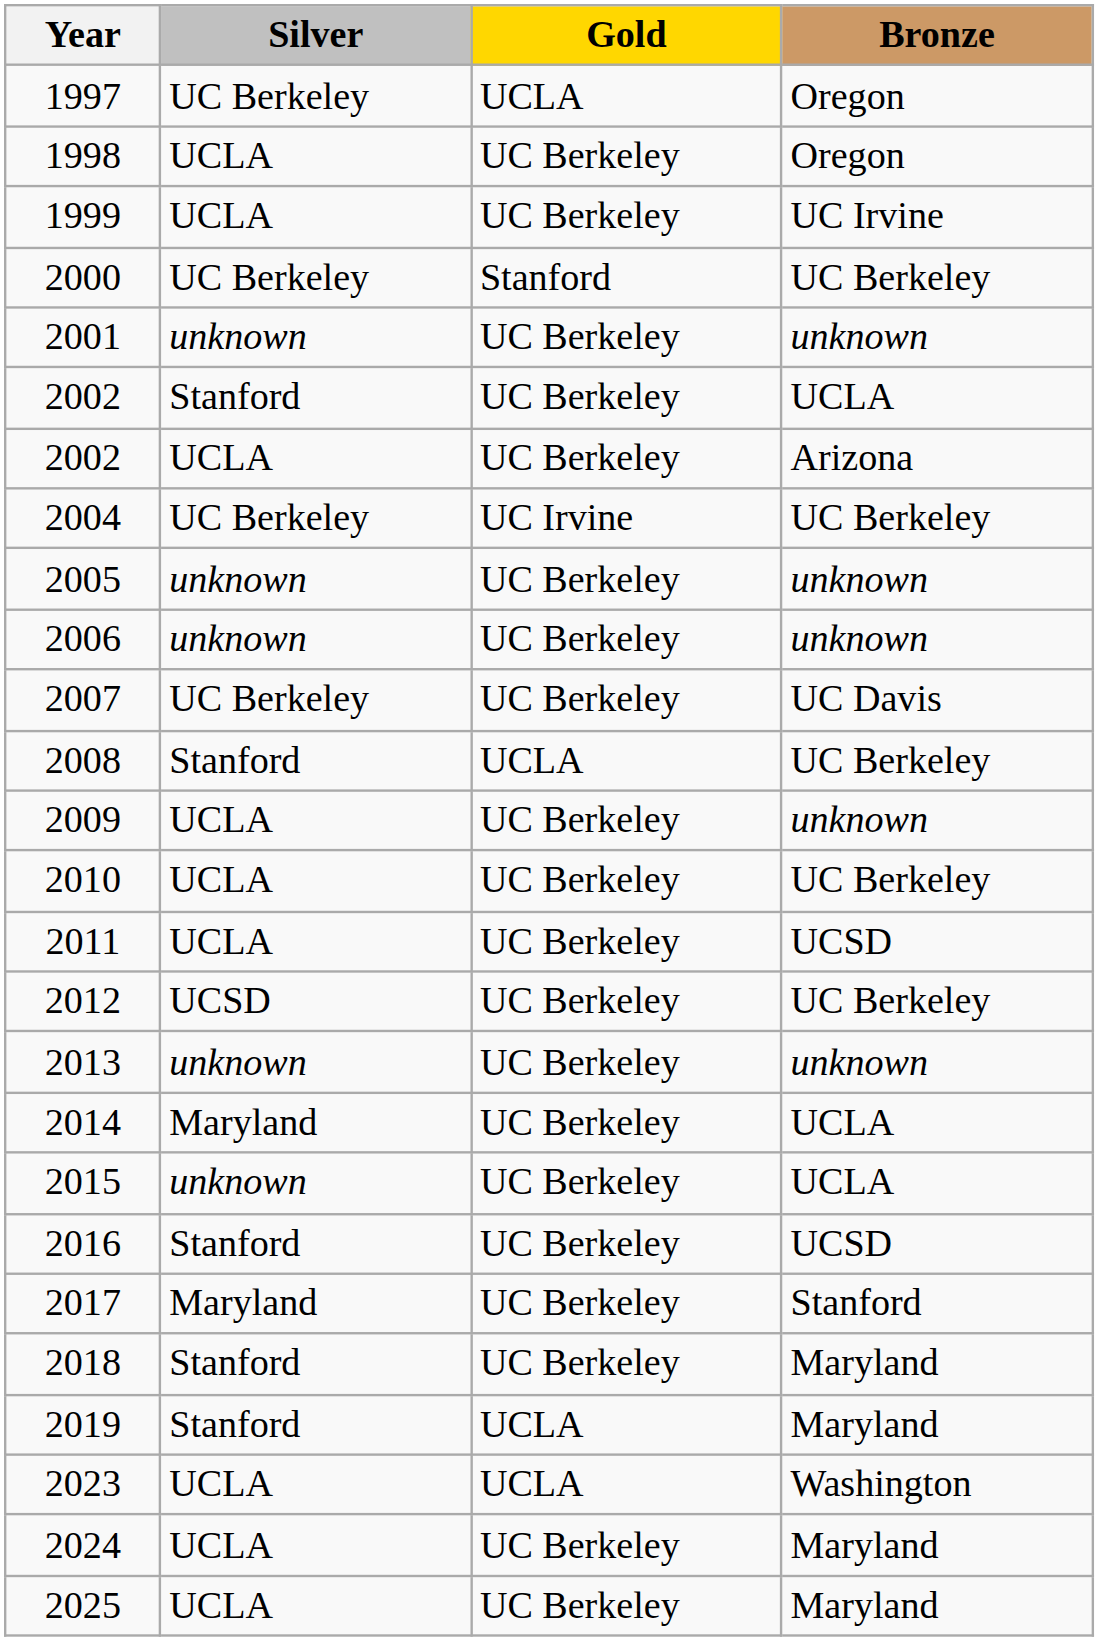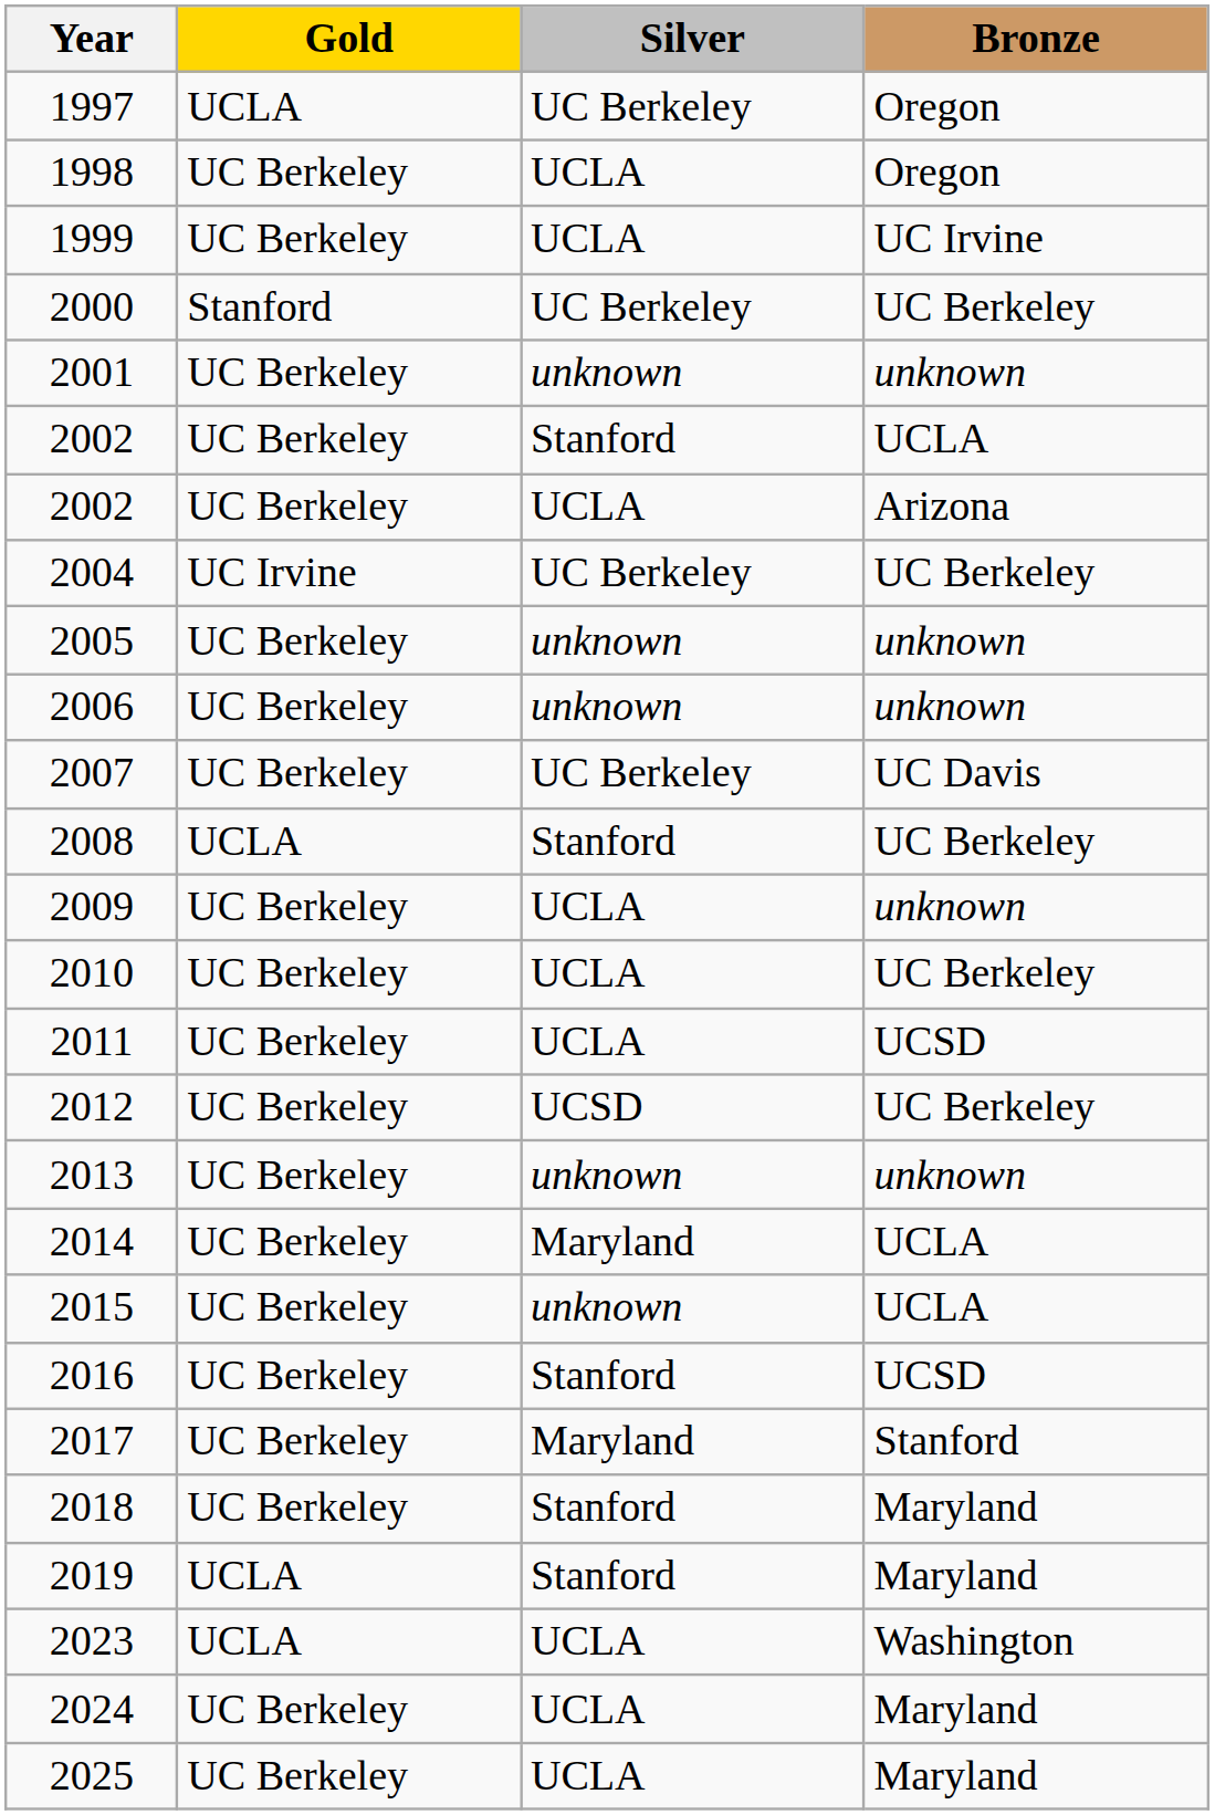columns swapped: Gold <-> Silver
